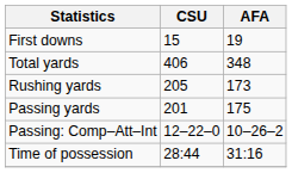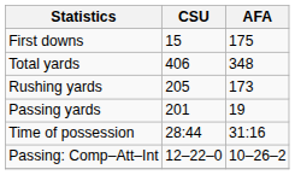First downs | AFA: 19 -> 175
Passing yards | AFA: 175 -> 19
rows swapped: Passing: Comp–Att–Int <-> Time of possession
